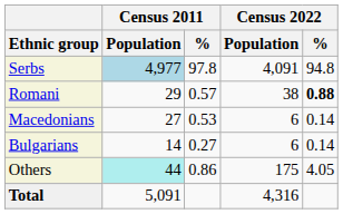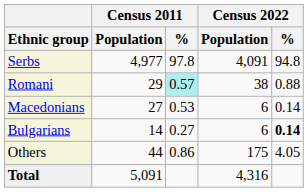Serbs | Census 2011 / Population: lightblue background -> no background
Romani | Census 2011 / %: no background -> paleturquoise background
Romani | Census 2022 / %: bold -> normal
Bulgarians | Census 2022 / %: normal -> bold
Others | Census 2011 / Population: paleturquoise background -> no background
